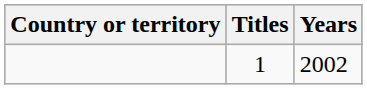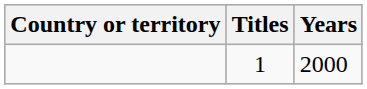row 2 | Years: 2002 -> 2000
